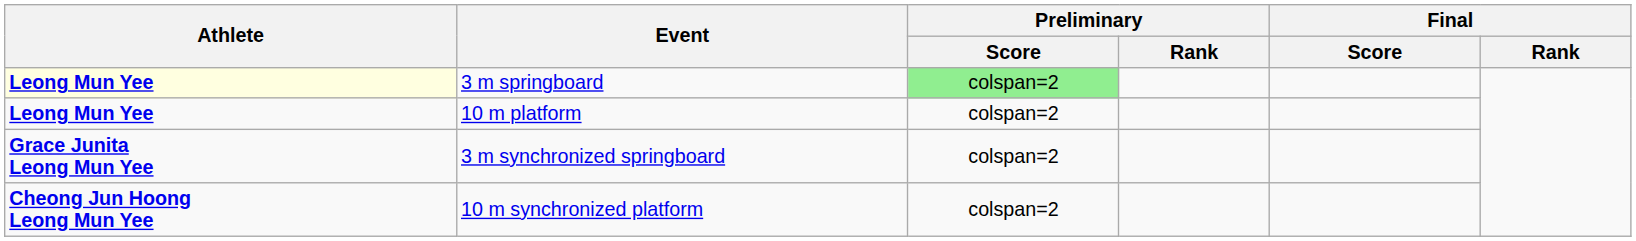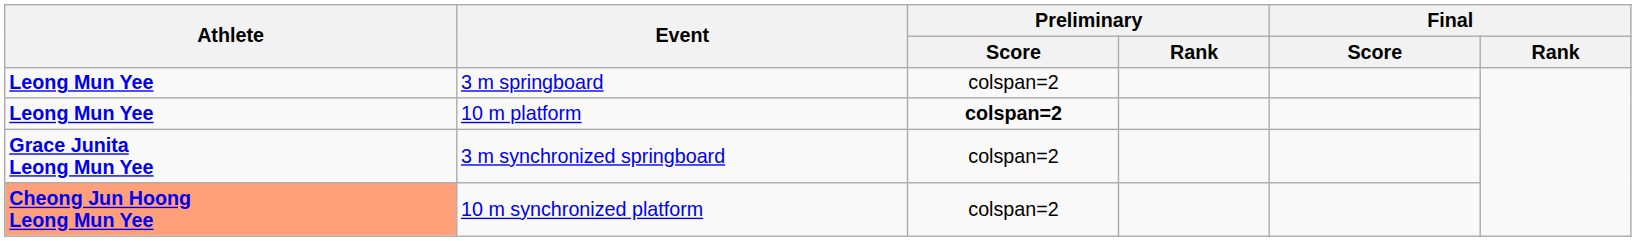3 m springboard | Athlete: lightyellow background -> no background
3 m springboard | Preliminary / Score: lightgreen background -> no background
10 m platform | Preliminary / Score: normal -> bold
10 m synchronized platform | Athlete: no background -> lightsalmon background
